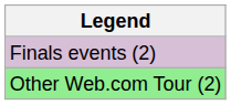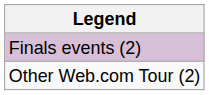row 3 | column 1: lightgreen background -> no background
